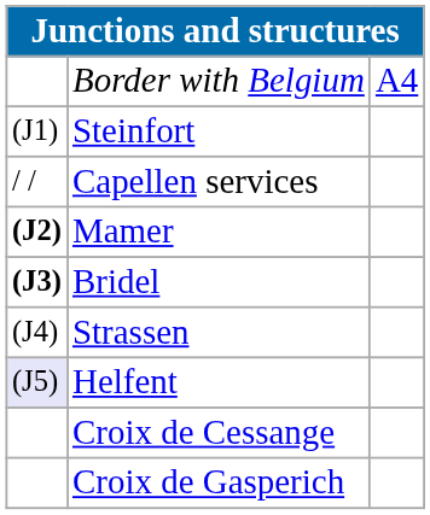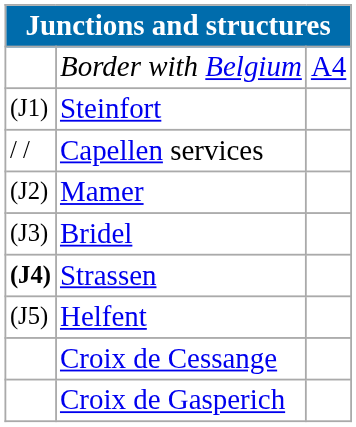Mamer | column 1: bold -> normal
Bridel | column 1: bold -> normal
Strassen | column 1: normal -> bold
Helfent | column 1: lavender background -> no background
